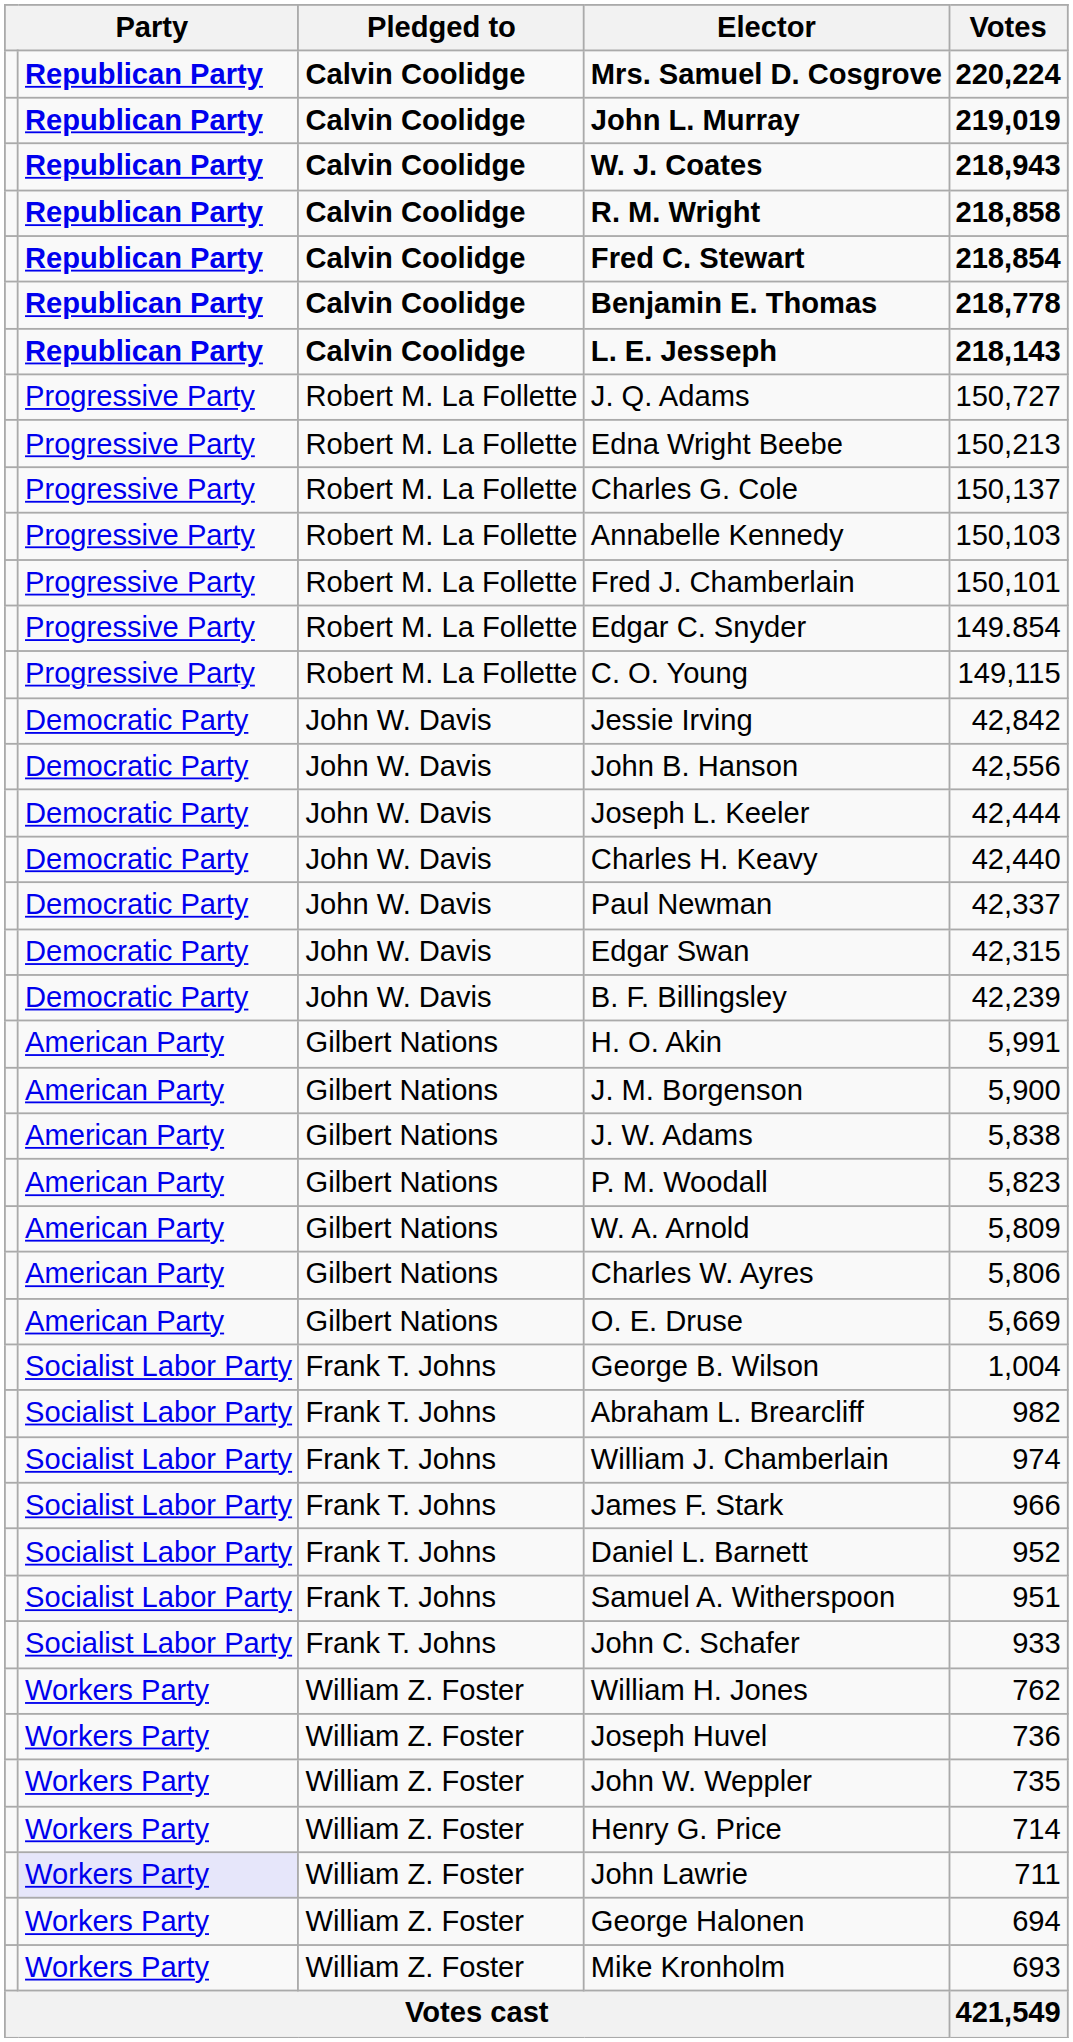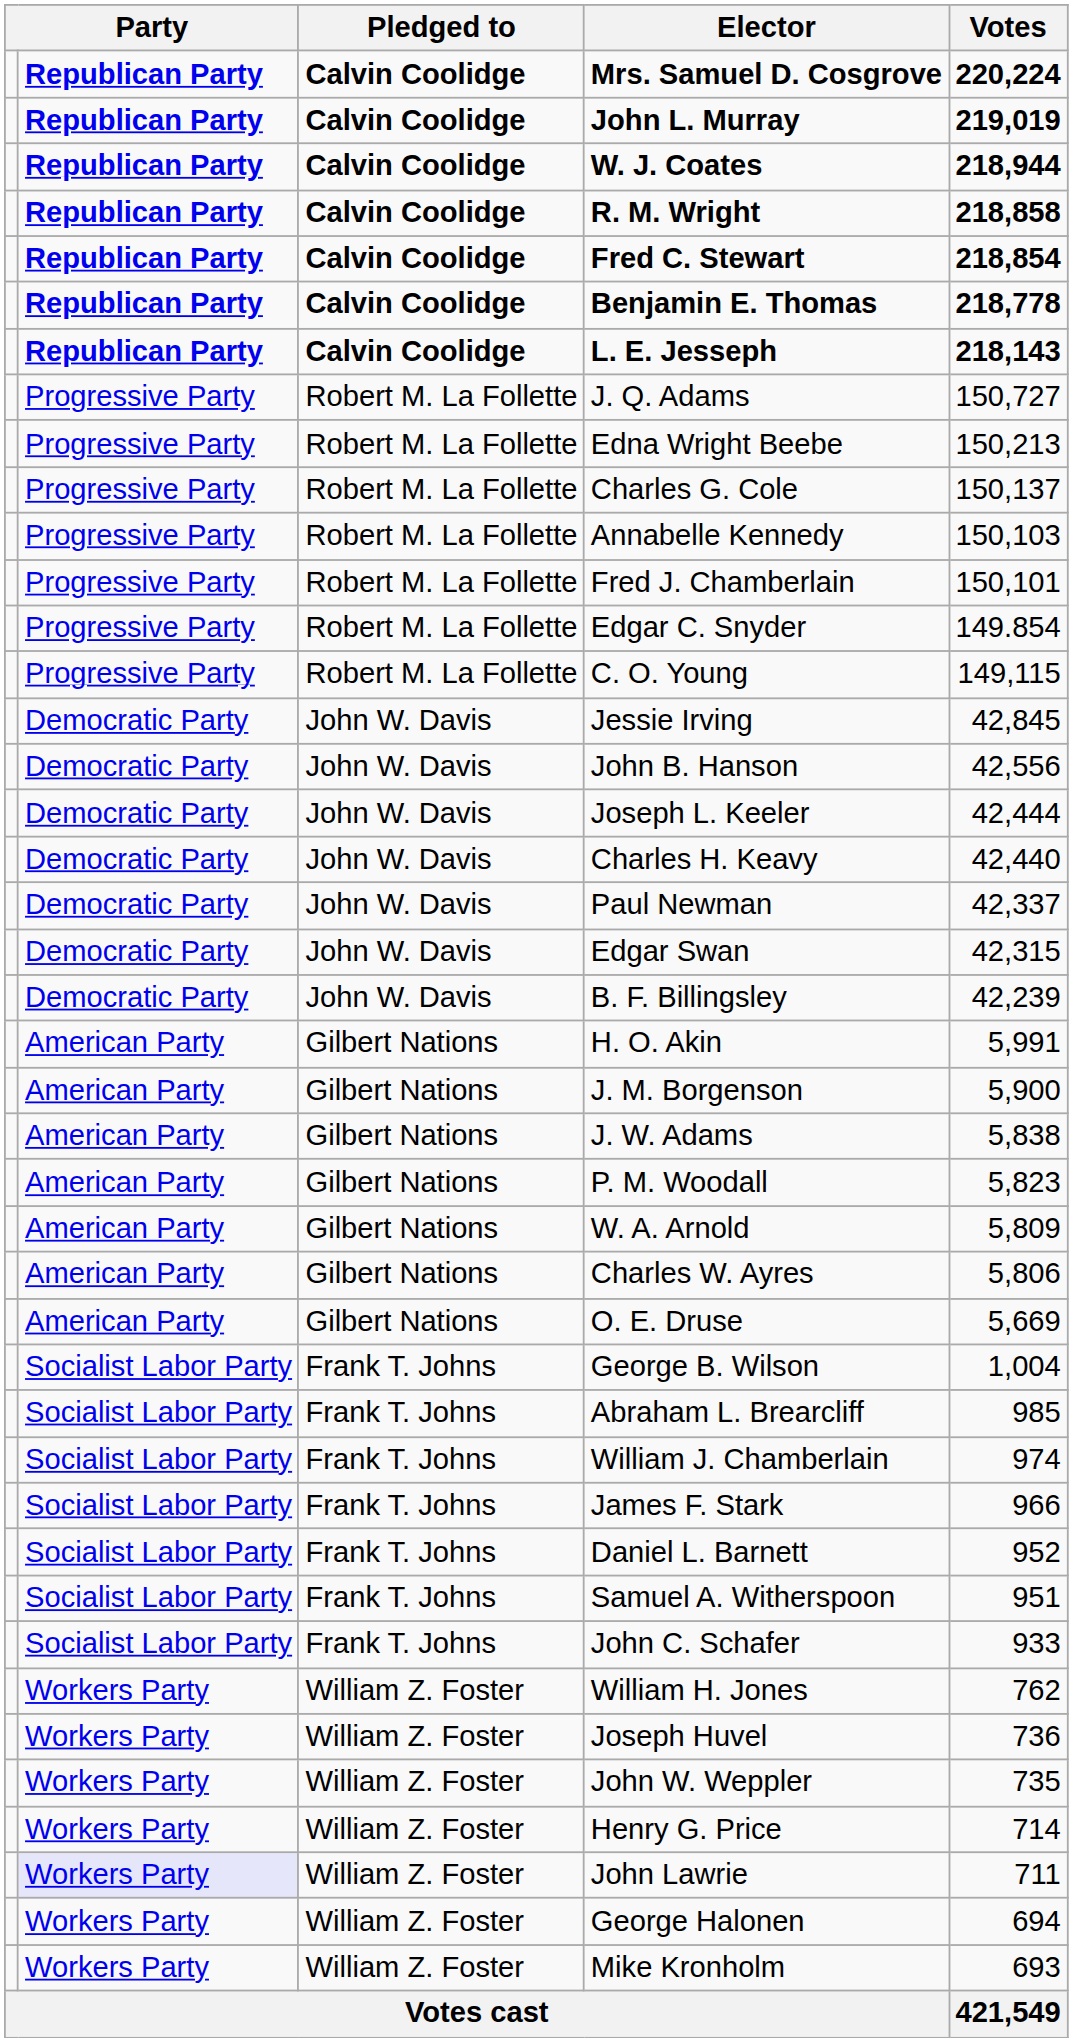W. J. Coates | Votes: 218,943 -> 218,944
Jessie Irving | Votes: 42,842 -> 42,845
Abraham L. Brearcliff | Votes: 982 -> 985
